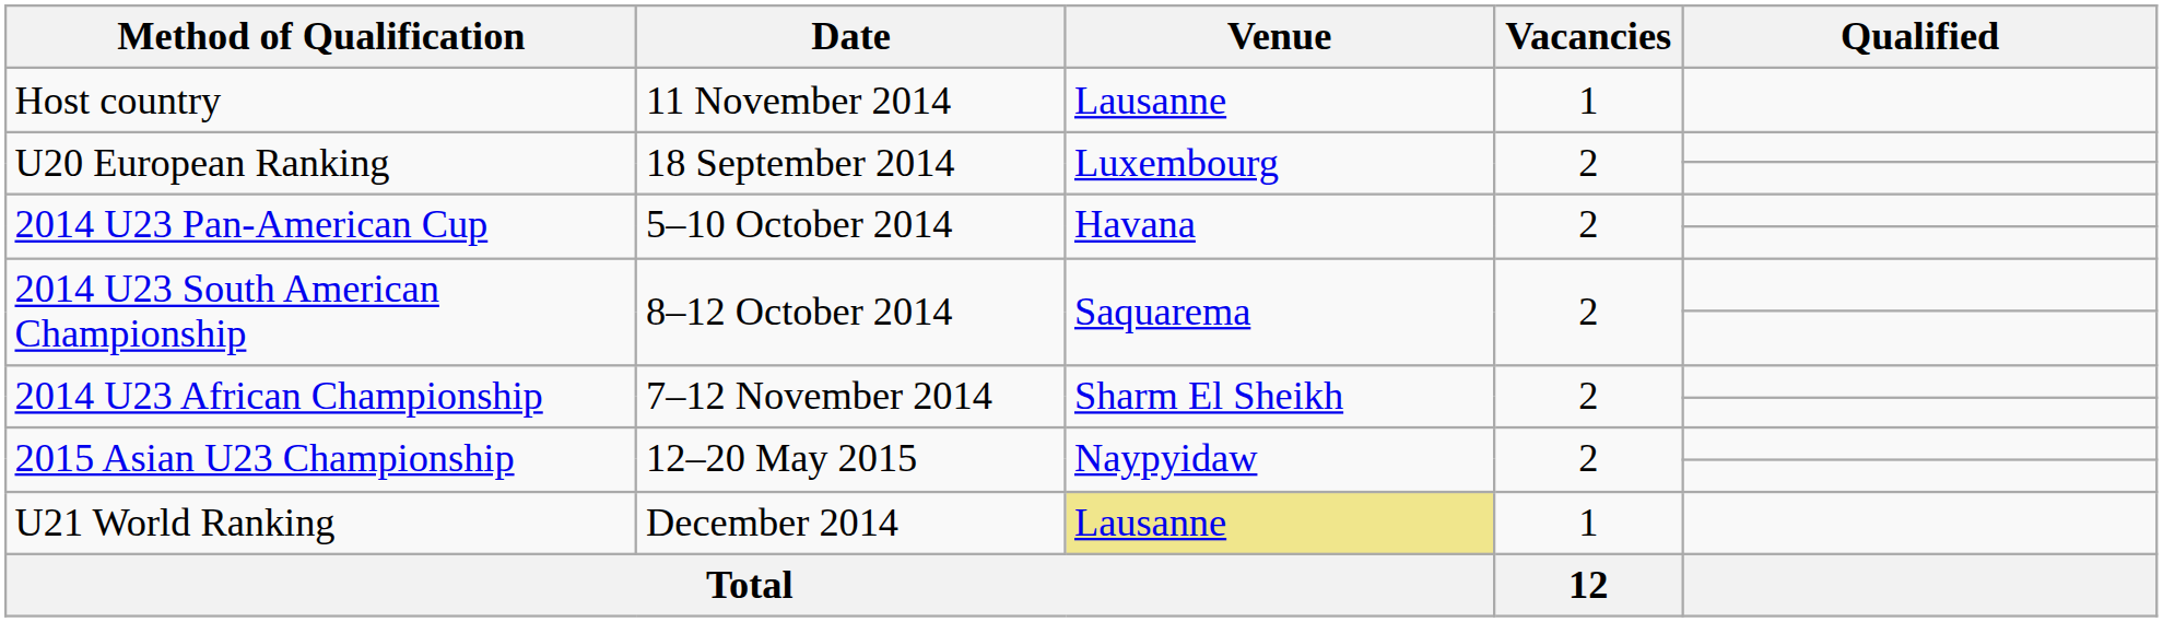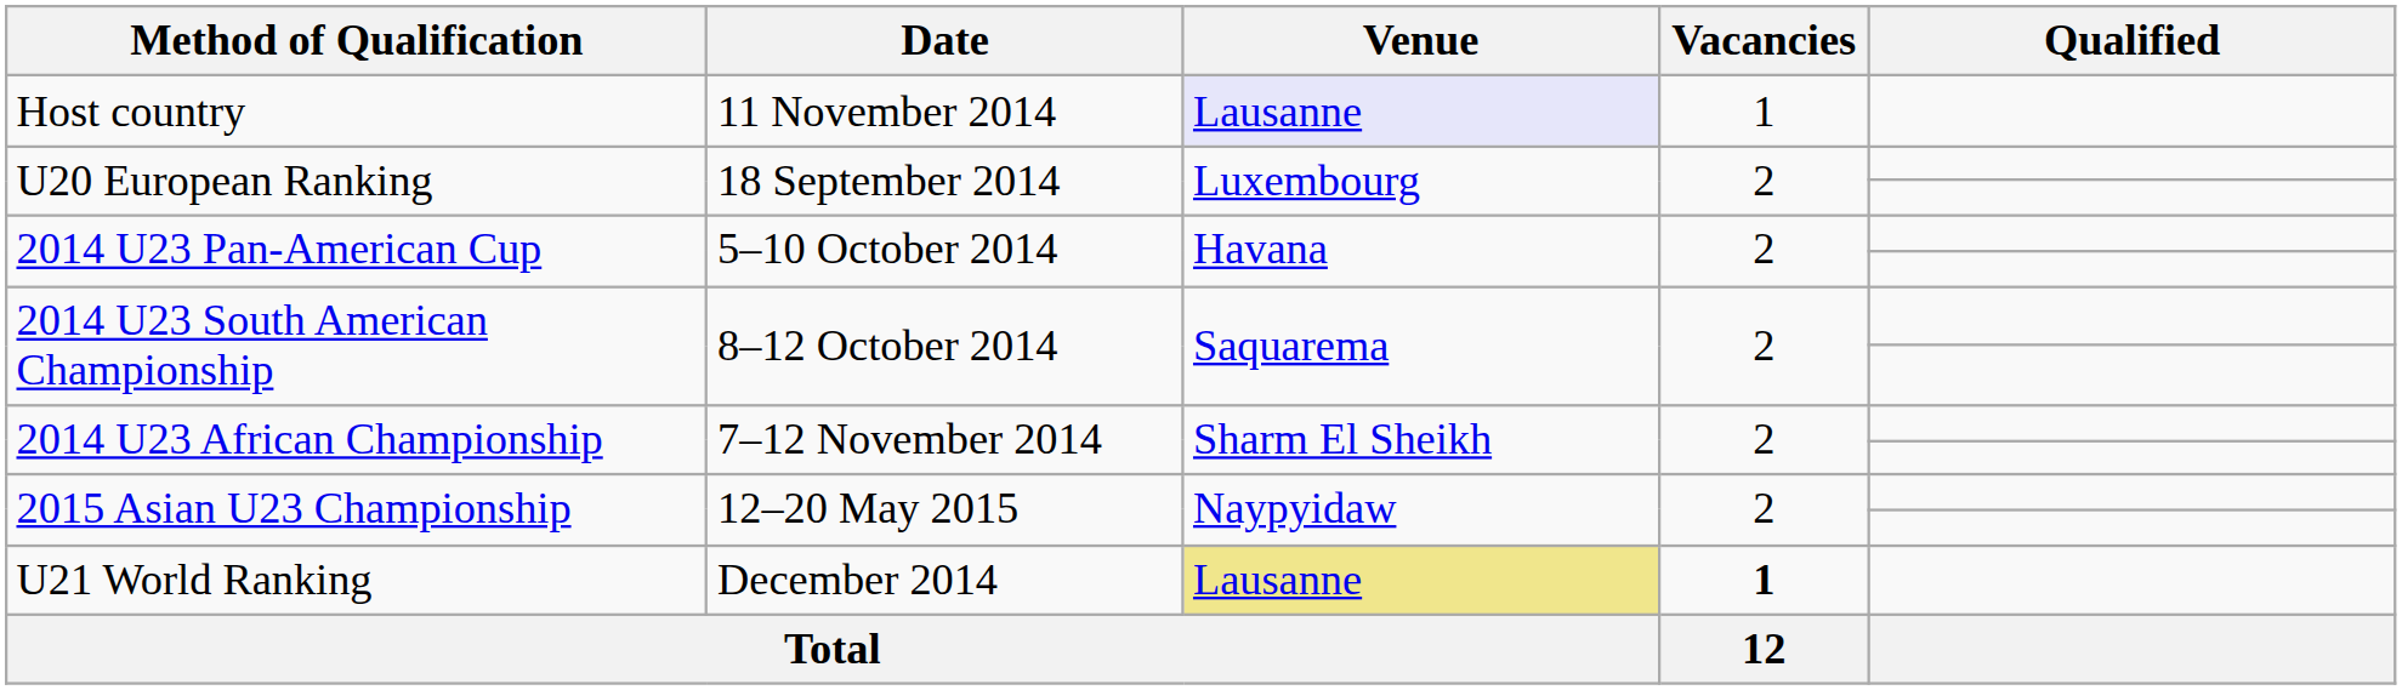Host country | Venue: no background -> lavender background
U21 World Ranking | Vacancies: normal -> bold
